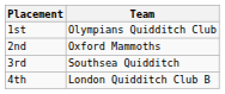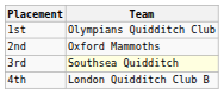3rd | Team: no background -> lightyellow background
